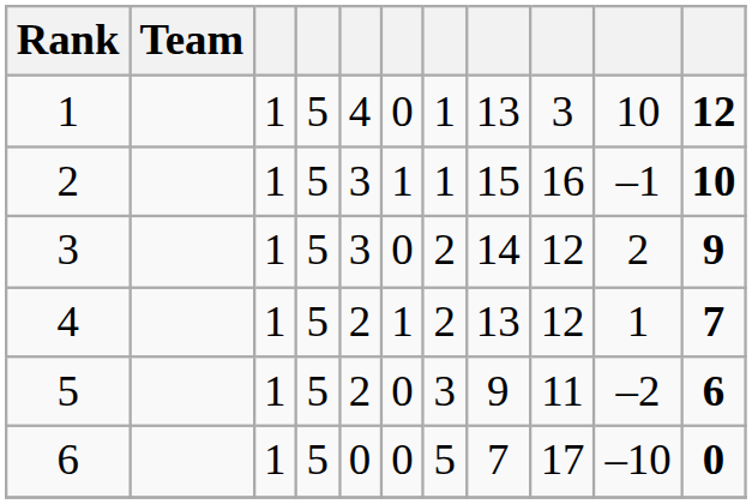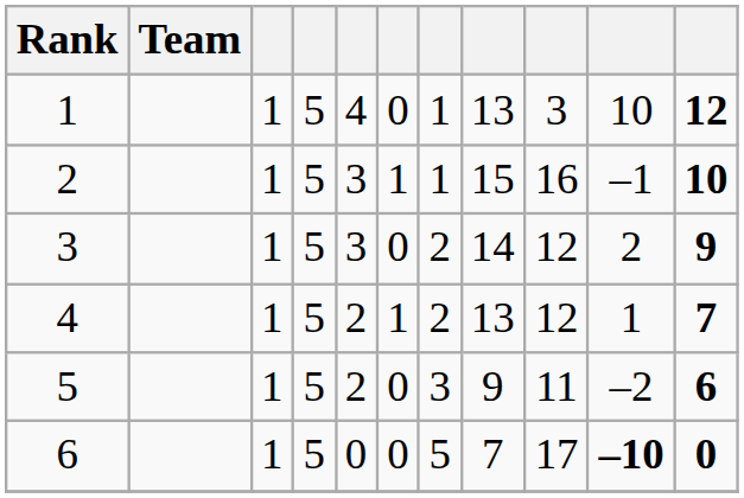row 7 | column 10: normal -> bold
